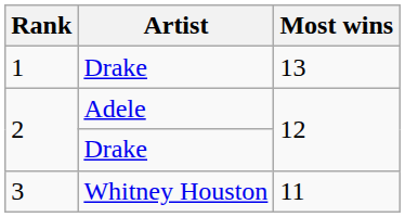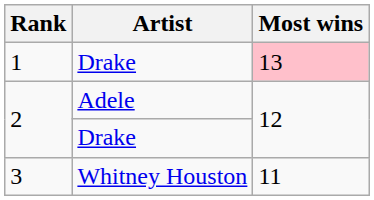1 | Most wins: no background -> pink background
